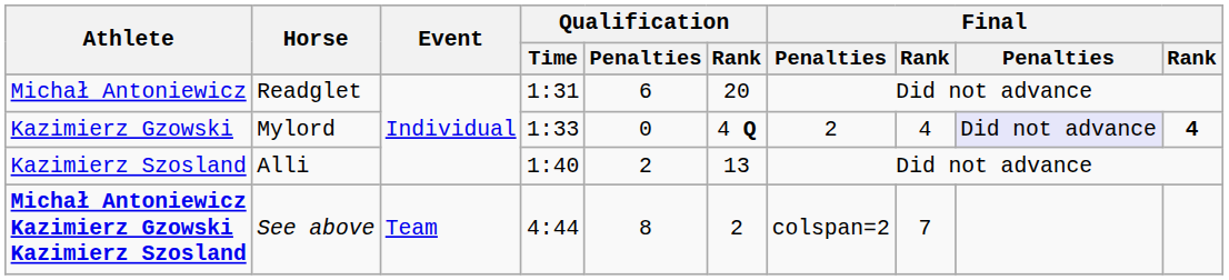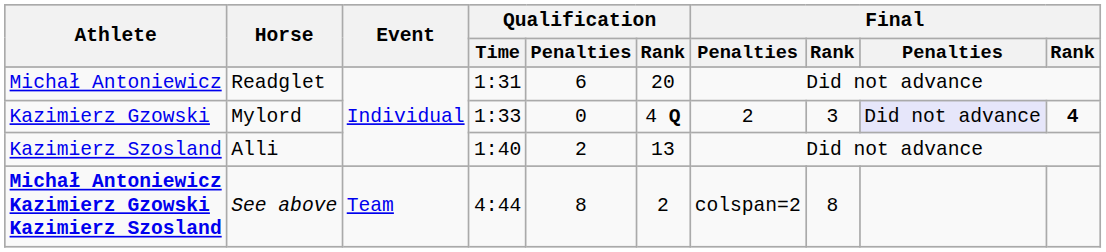Kazimierz Gzowski | column 8: 4 -> 3
Michał Antoniewicz Kazimierz Gzowski Kazimierz Szosland | column 8: 7 -> 8
